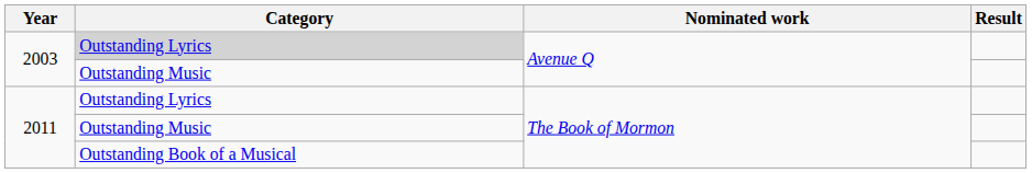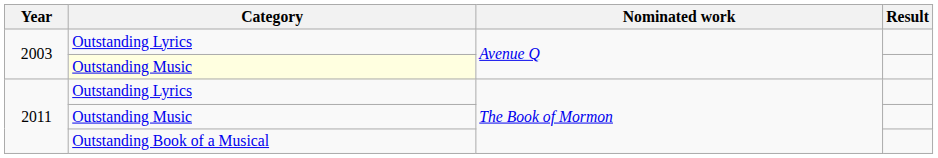2003 / Outstanding Lyrics | Category: lightgrey background -> no background
2003 / Outstanding Music | Category: no background -> lightyellow background
